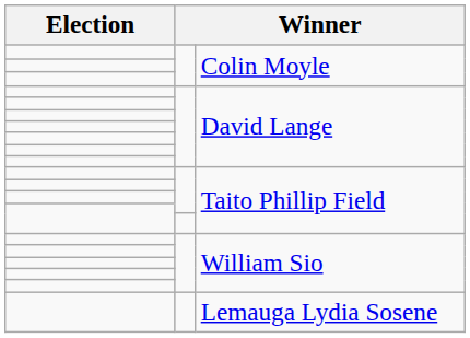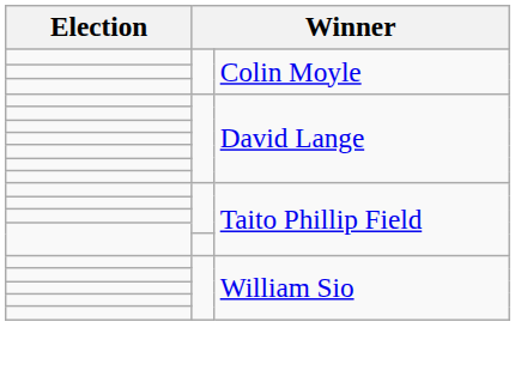- row: Lemauga Lydia Sosene
